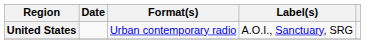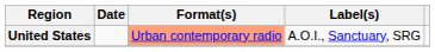United States | Format(s): no background -> lightsalmon background
